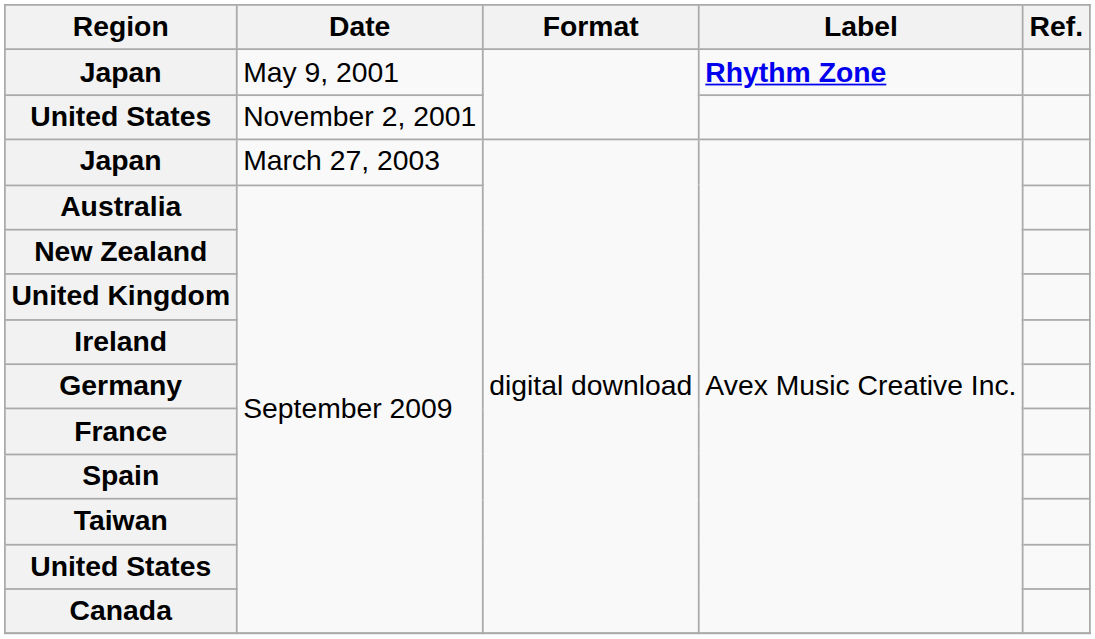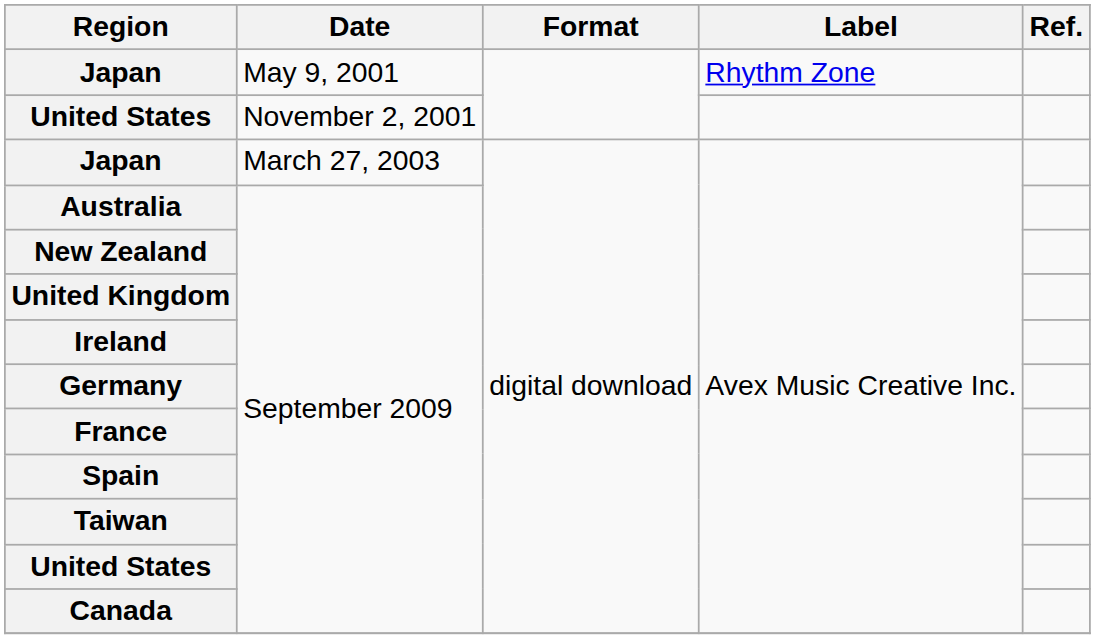Japan / May 9, 2001 | Label: bold -> normal
